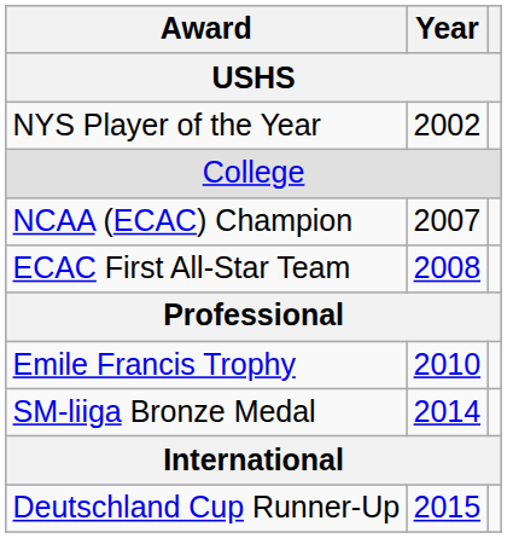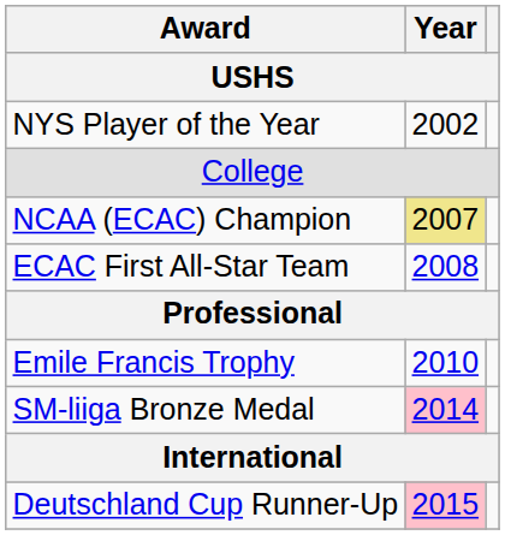NCAA (ECAC) Champion | Year: no background -> khaki background
SM-liiga Bronze Medal | Year: no background -> pink background
Deutschland Cup Runner-Up | Year: no background -> pink background
